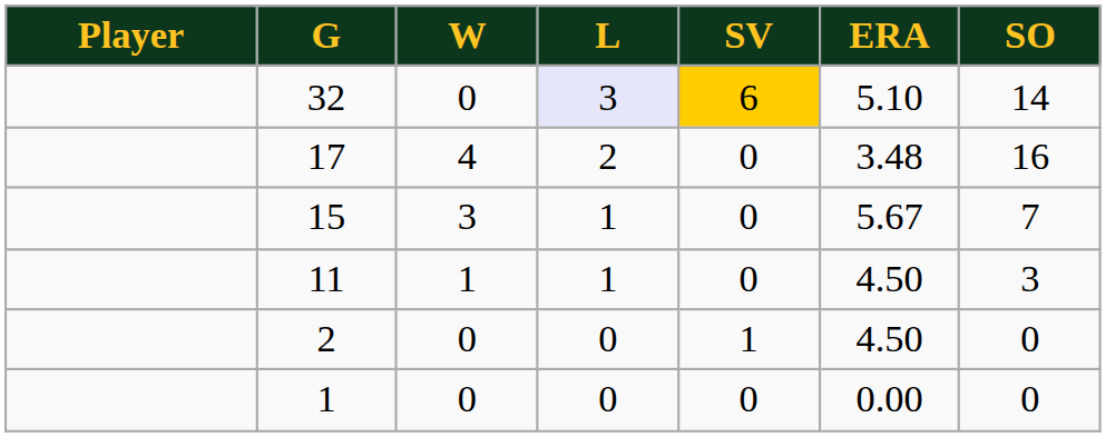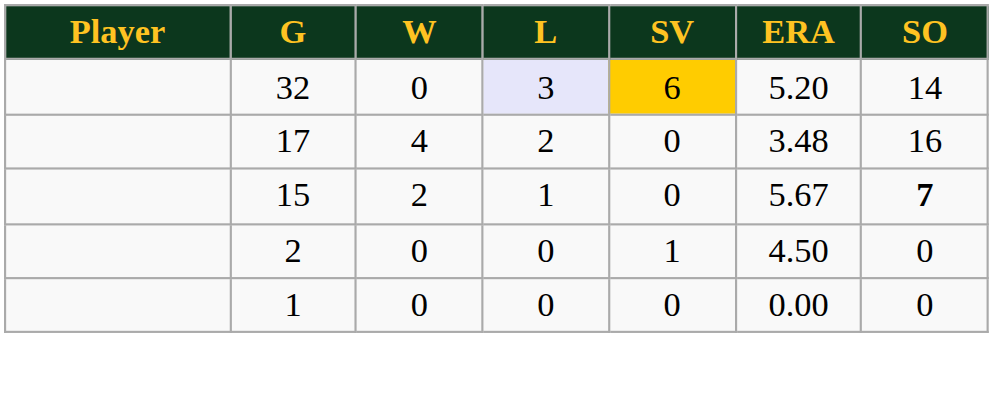32 | ERA: 5.10 -> 5.20
15 | W: 3 -> 2
15 | SO: normal -> bold
- row: 11 | 1 | 1 | 0 | 4.50 | 3
